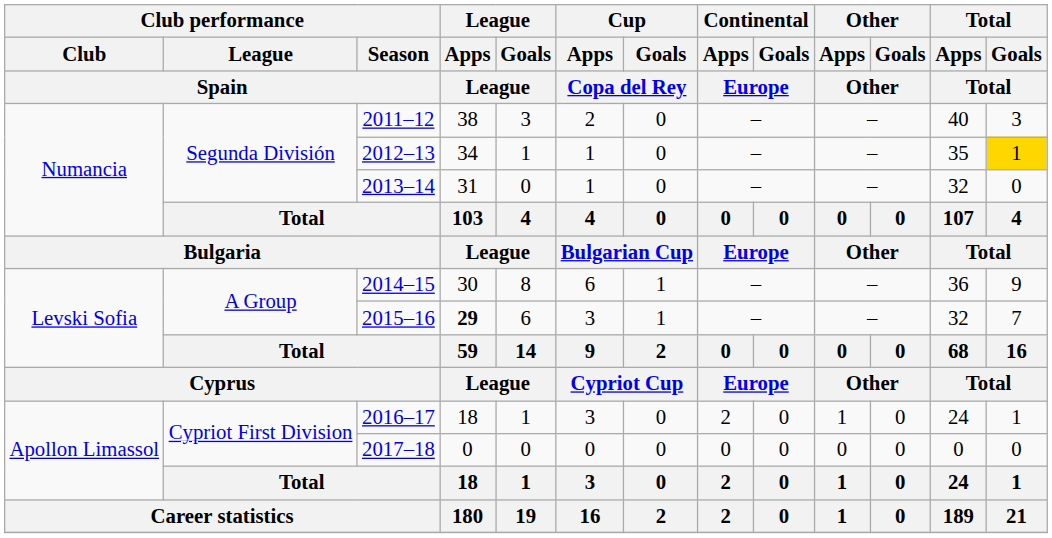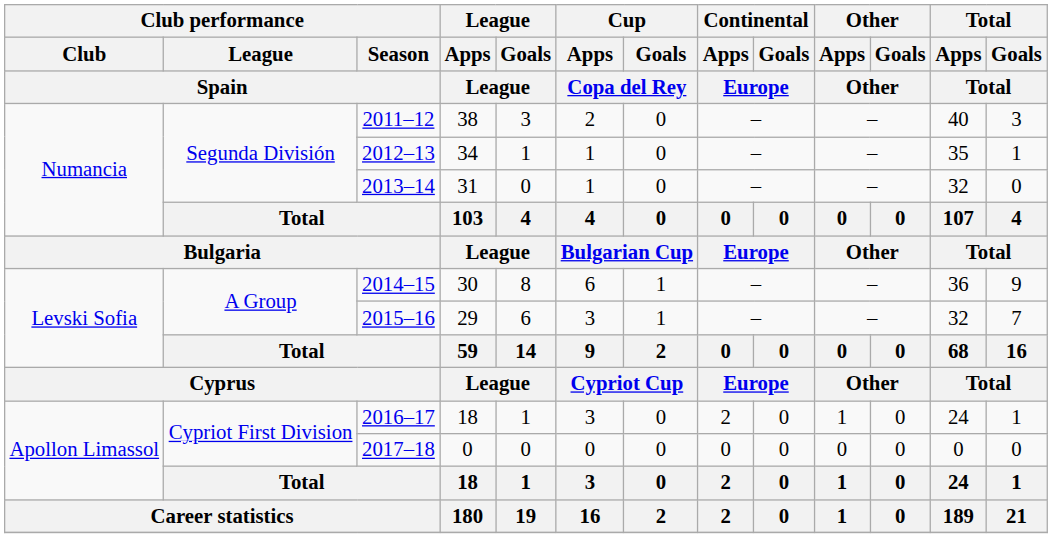2012–13 | Total / Goals / Total: gold background -> no background
2015–16 | League / Apps / League: bold -> normal
